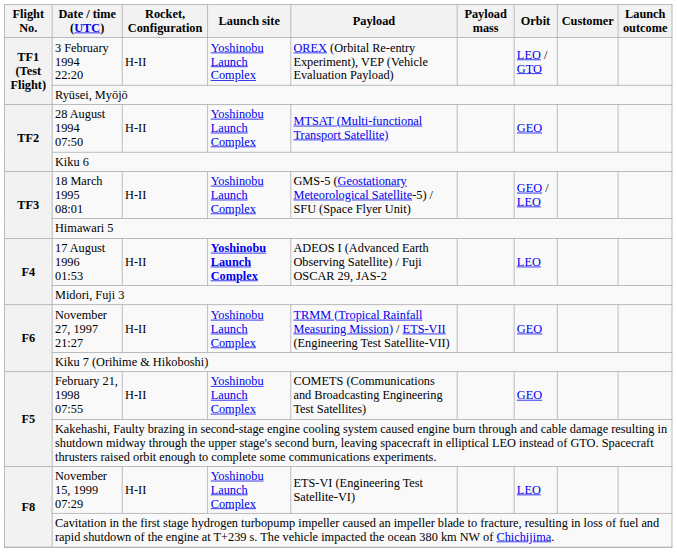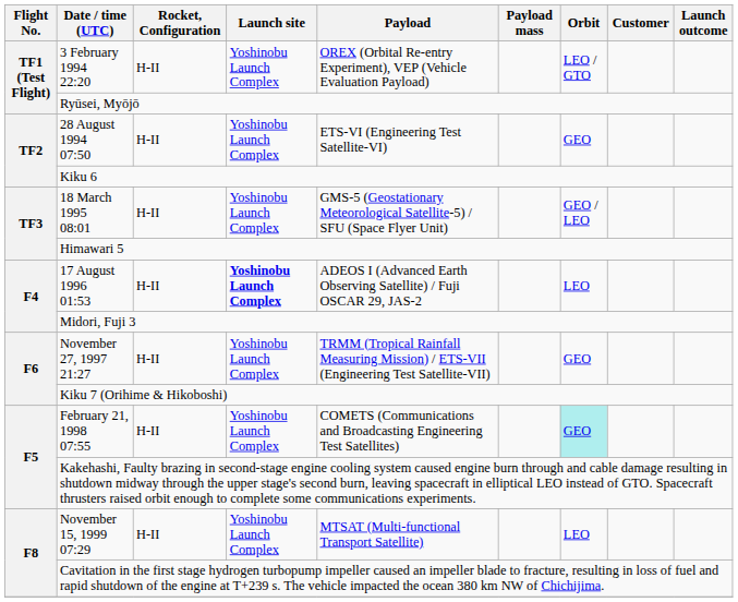28 August 1994 07:50 | Payload: MTSAT (Multi-functional Transport Satellite) -> ETS-VI (Engineering Test Satellite-VI)
February 21, 1998 07:55 | Orbit: no background -> paleturquoise background
November 15, 1999 07:29 | Payload: ETS-VI (Engineering Test Satellite-VI) -> MTSAT (Multi-functional Transport Satellite)
